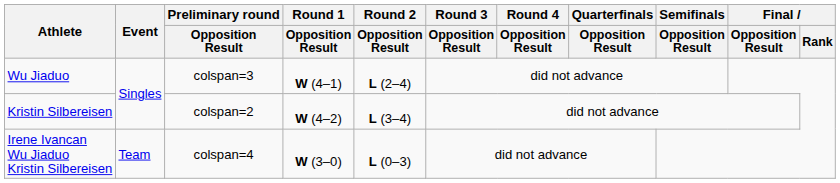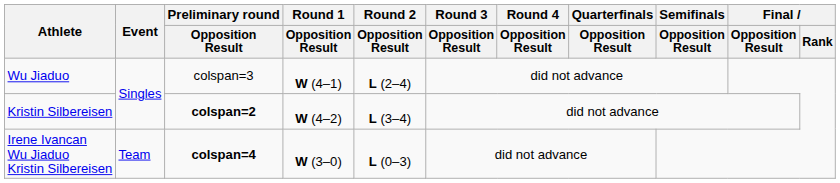Kristin Silbereisen | Preliminary round / Opposition Result: normal -> bold
Irene Ivancan Wu Jiaduo Kristin Silbereisen | Preliminary round / Opposition Result: normal -> bold
